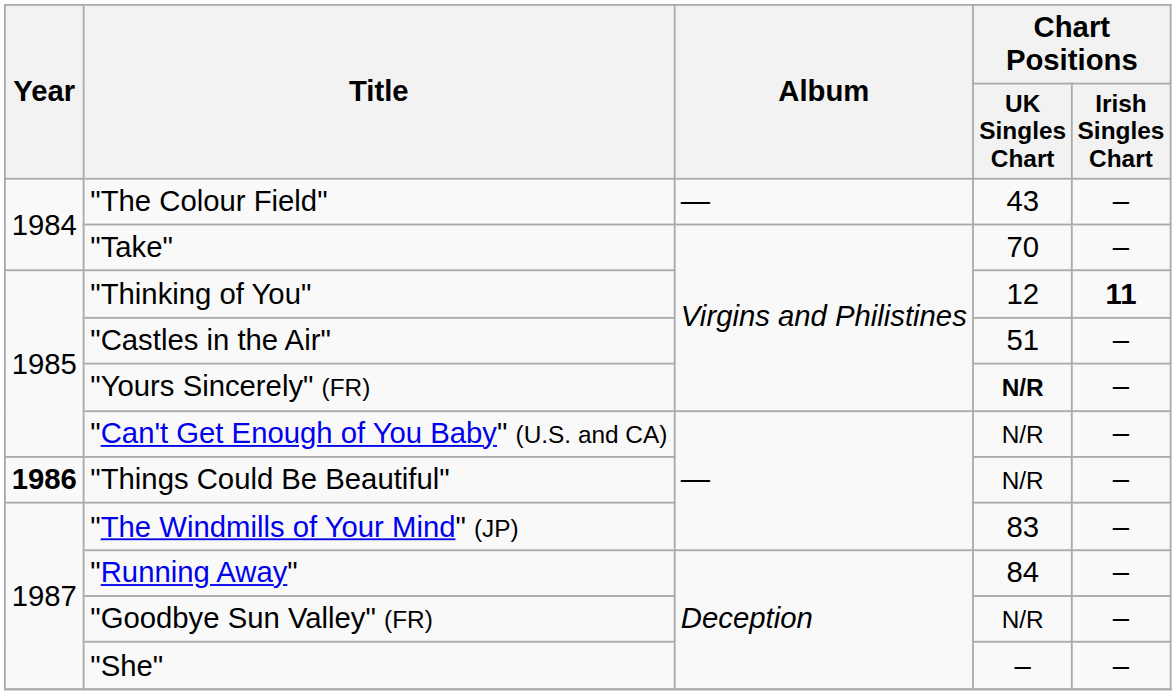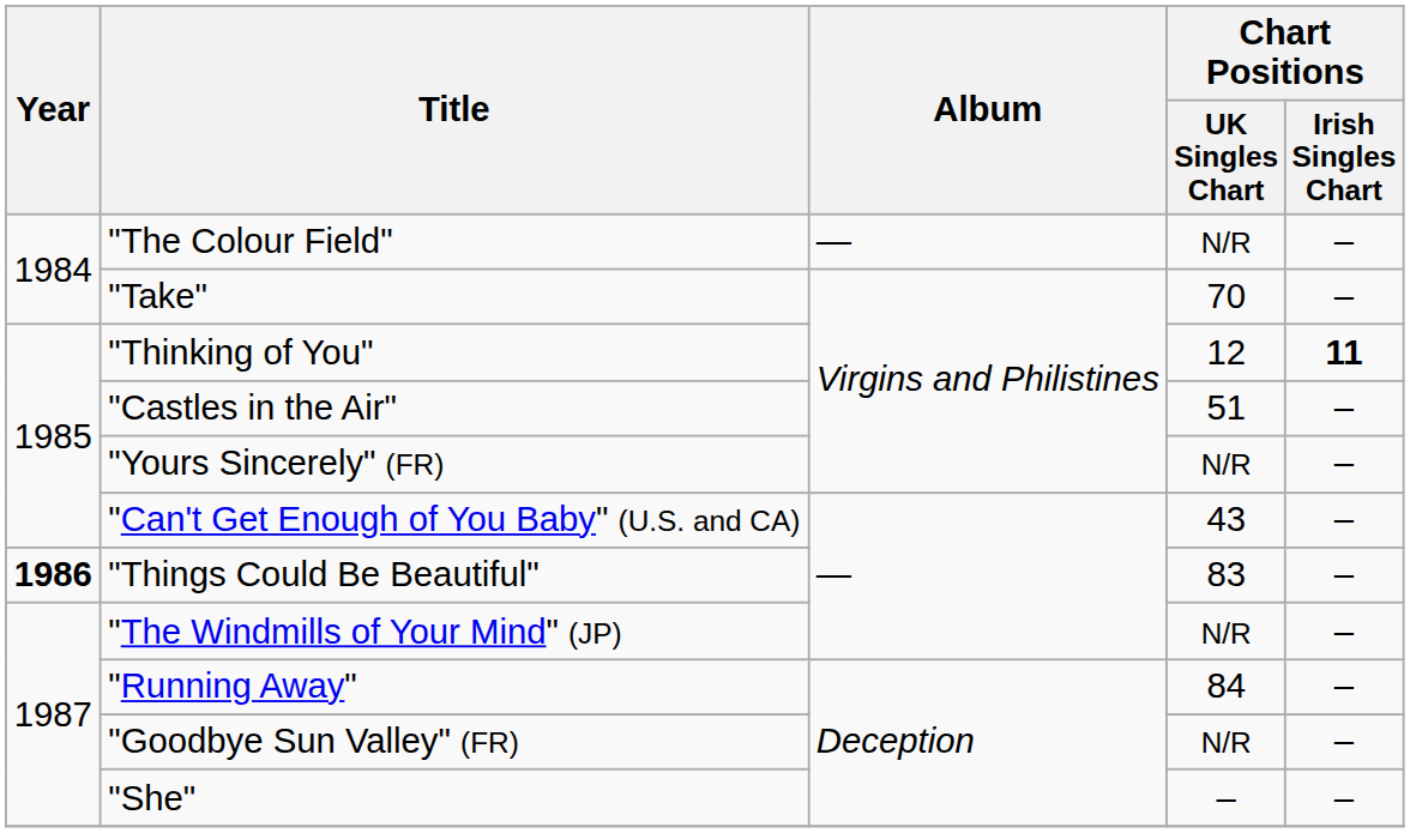"The Colour Field" | Chart Positions / UK Singles Chart: 43 -> N/R
"Yours Sincerely" (FR) | Chart Positions / UK Singles Chart: bold -> normal
"Can't Get Enough of You Baby" (U.S. and CA) | Chart Positions / UK Singles Chart: N/R -> 43
"Things Could Be Beautiful" | Chart Positions / UK Singles Chart: N/R -> 83
"The Windmills of Your Mind" (JP) | Chart Positions / UK Singles Chart: 83 -> N/R
